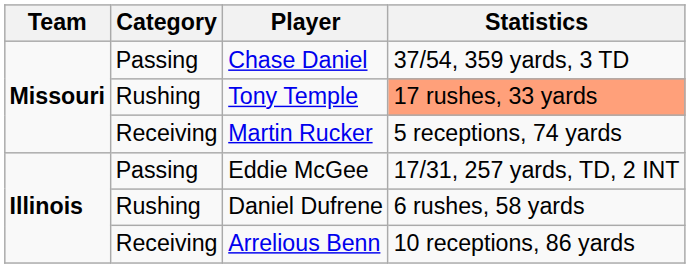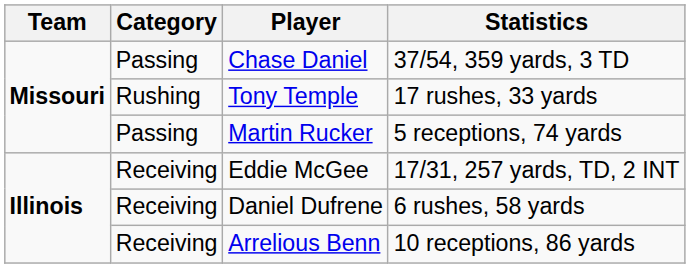Tony Temple | Statistics: lightsalmon background -> no background
Martin Rucker | Category: Receiving -> Passing
Eddie McGee | Category: Passing -> Receiving
Daniel Dufrene | Category: Rushing -> Receiving
